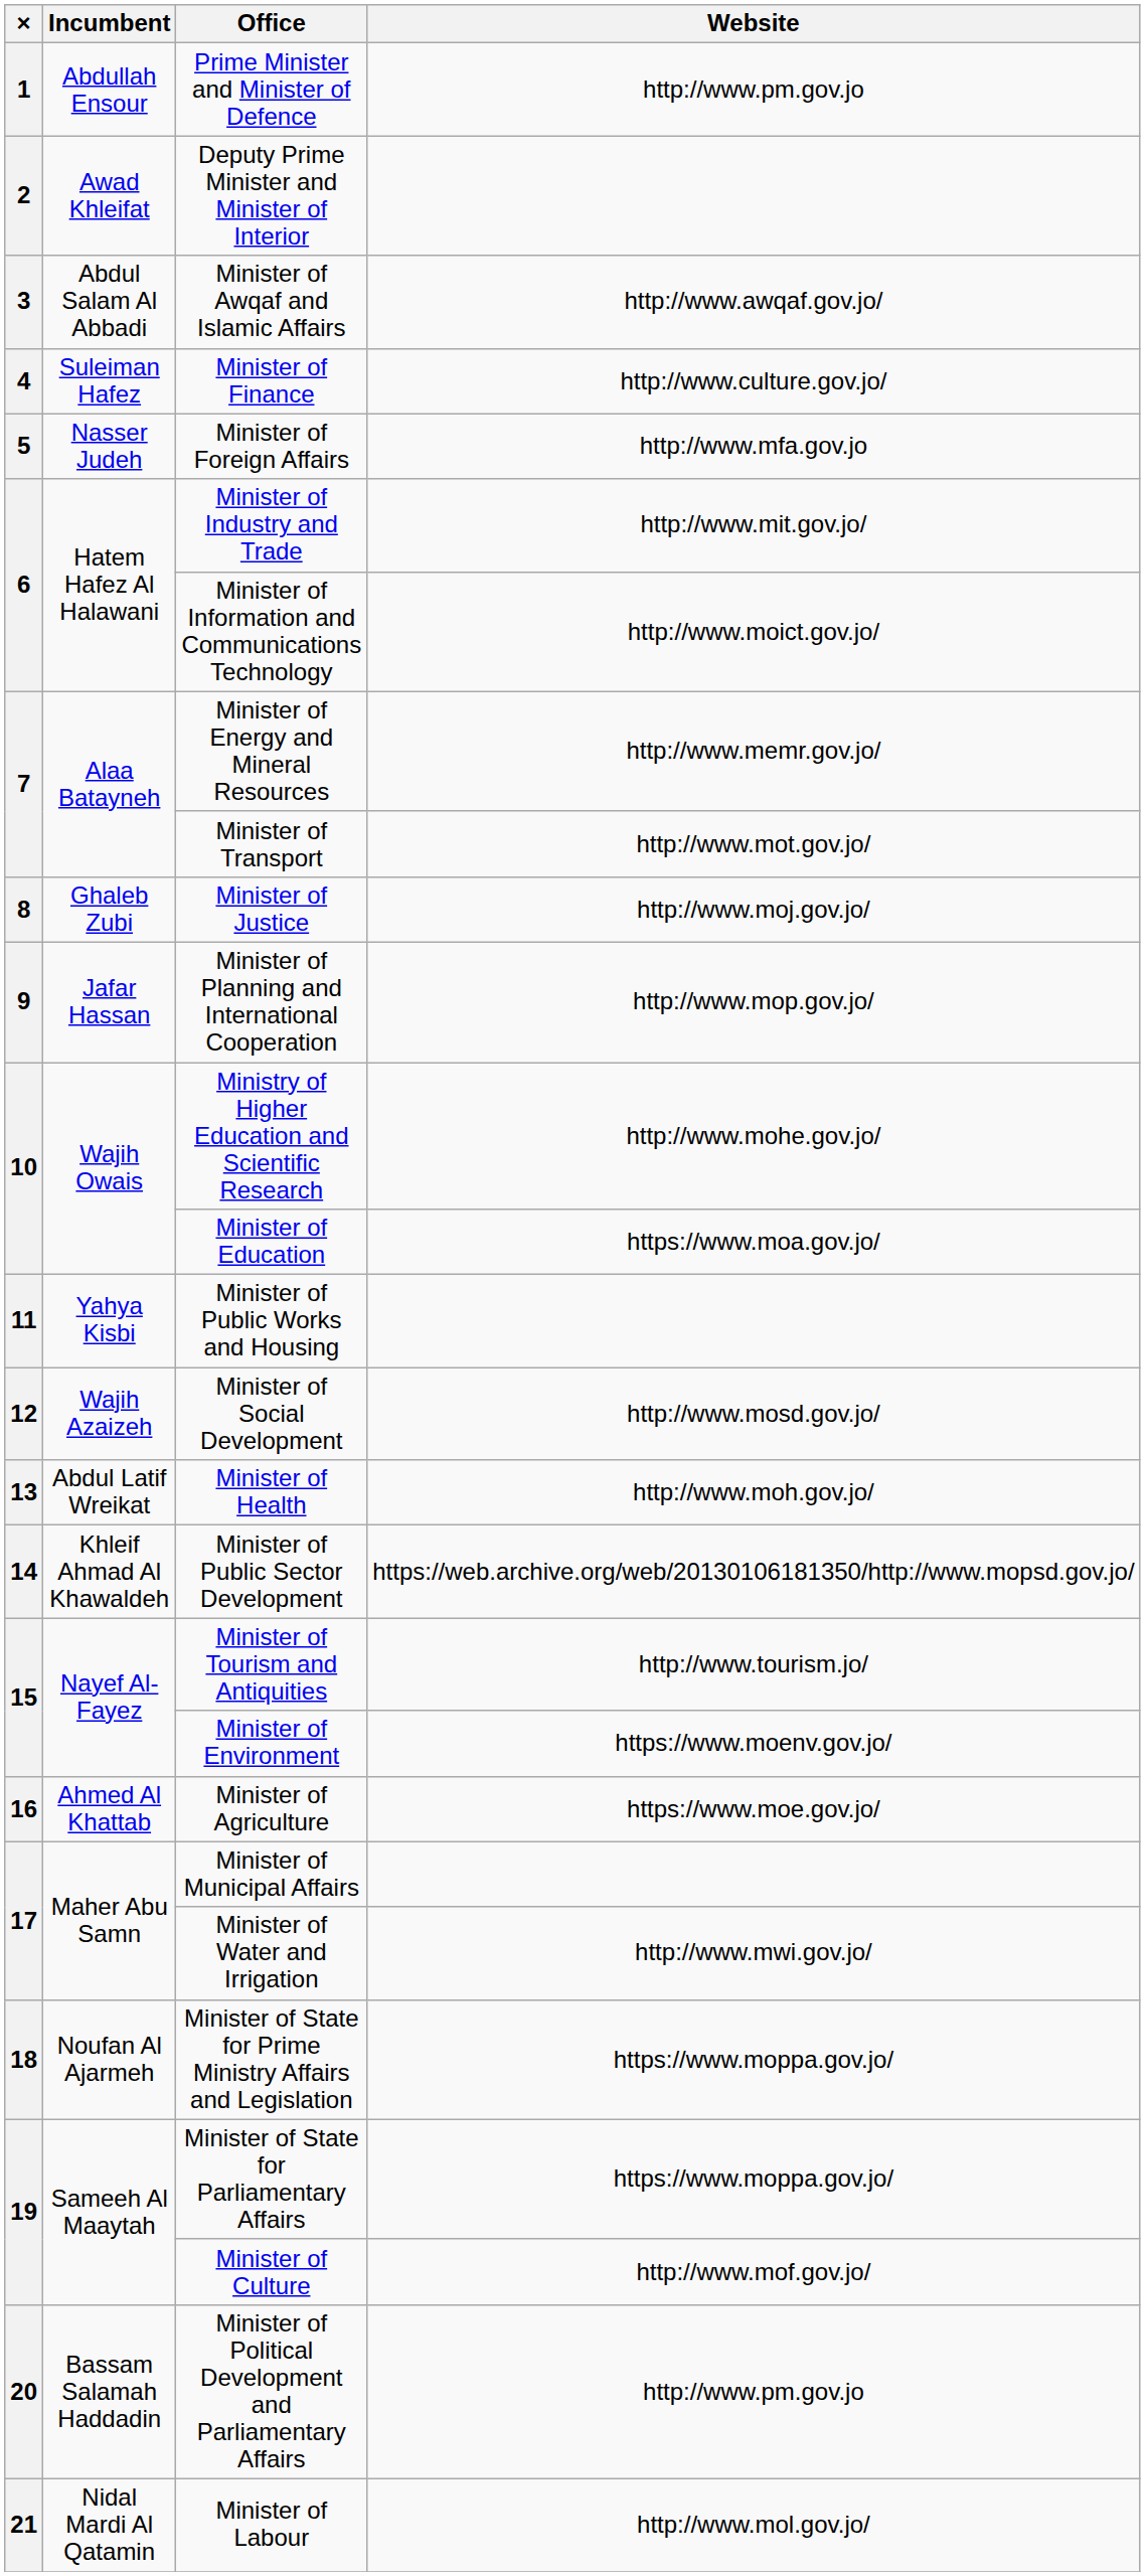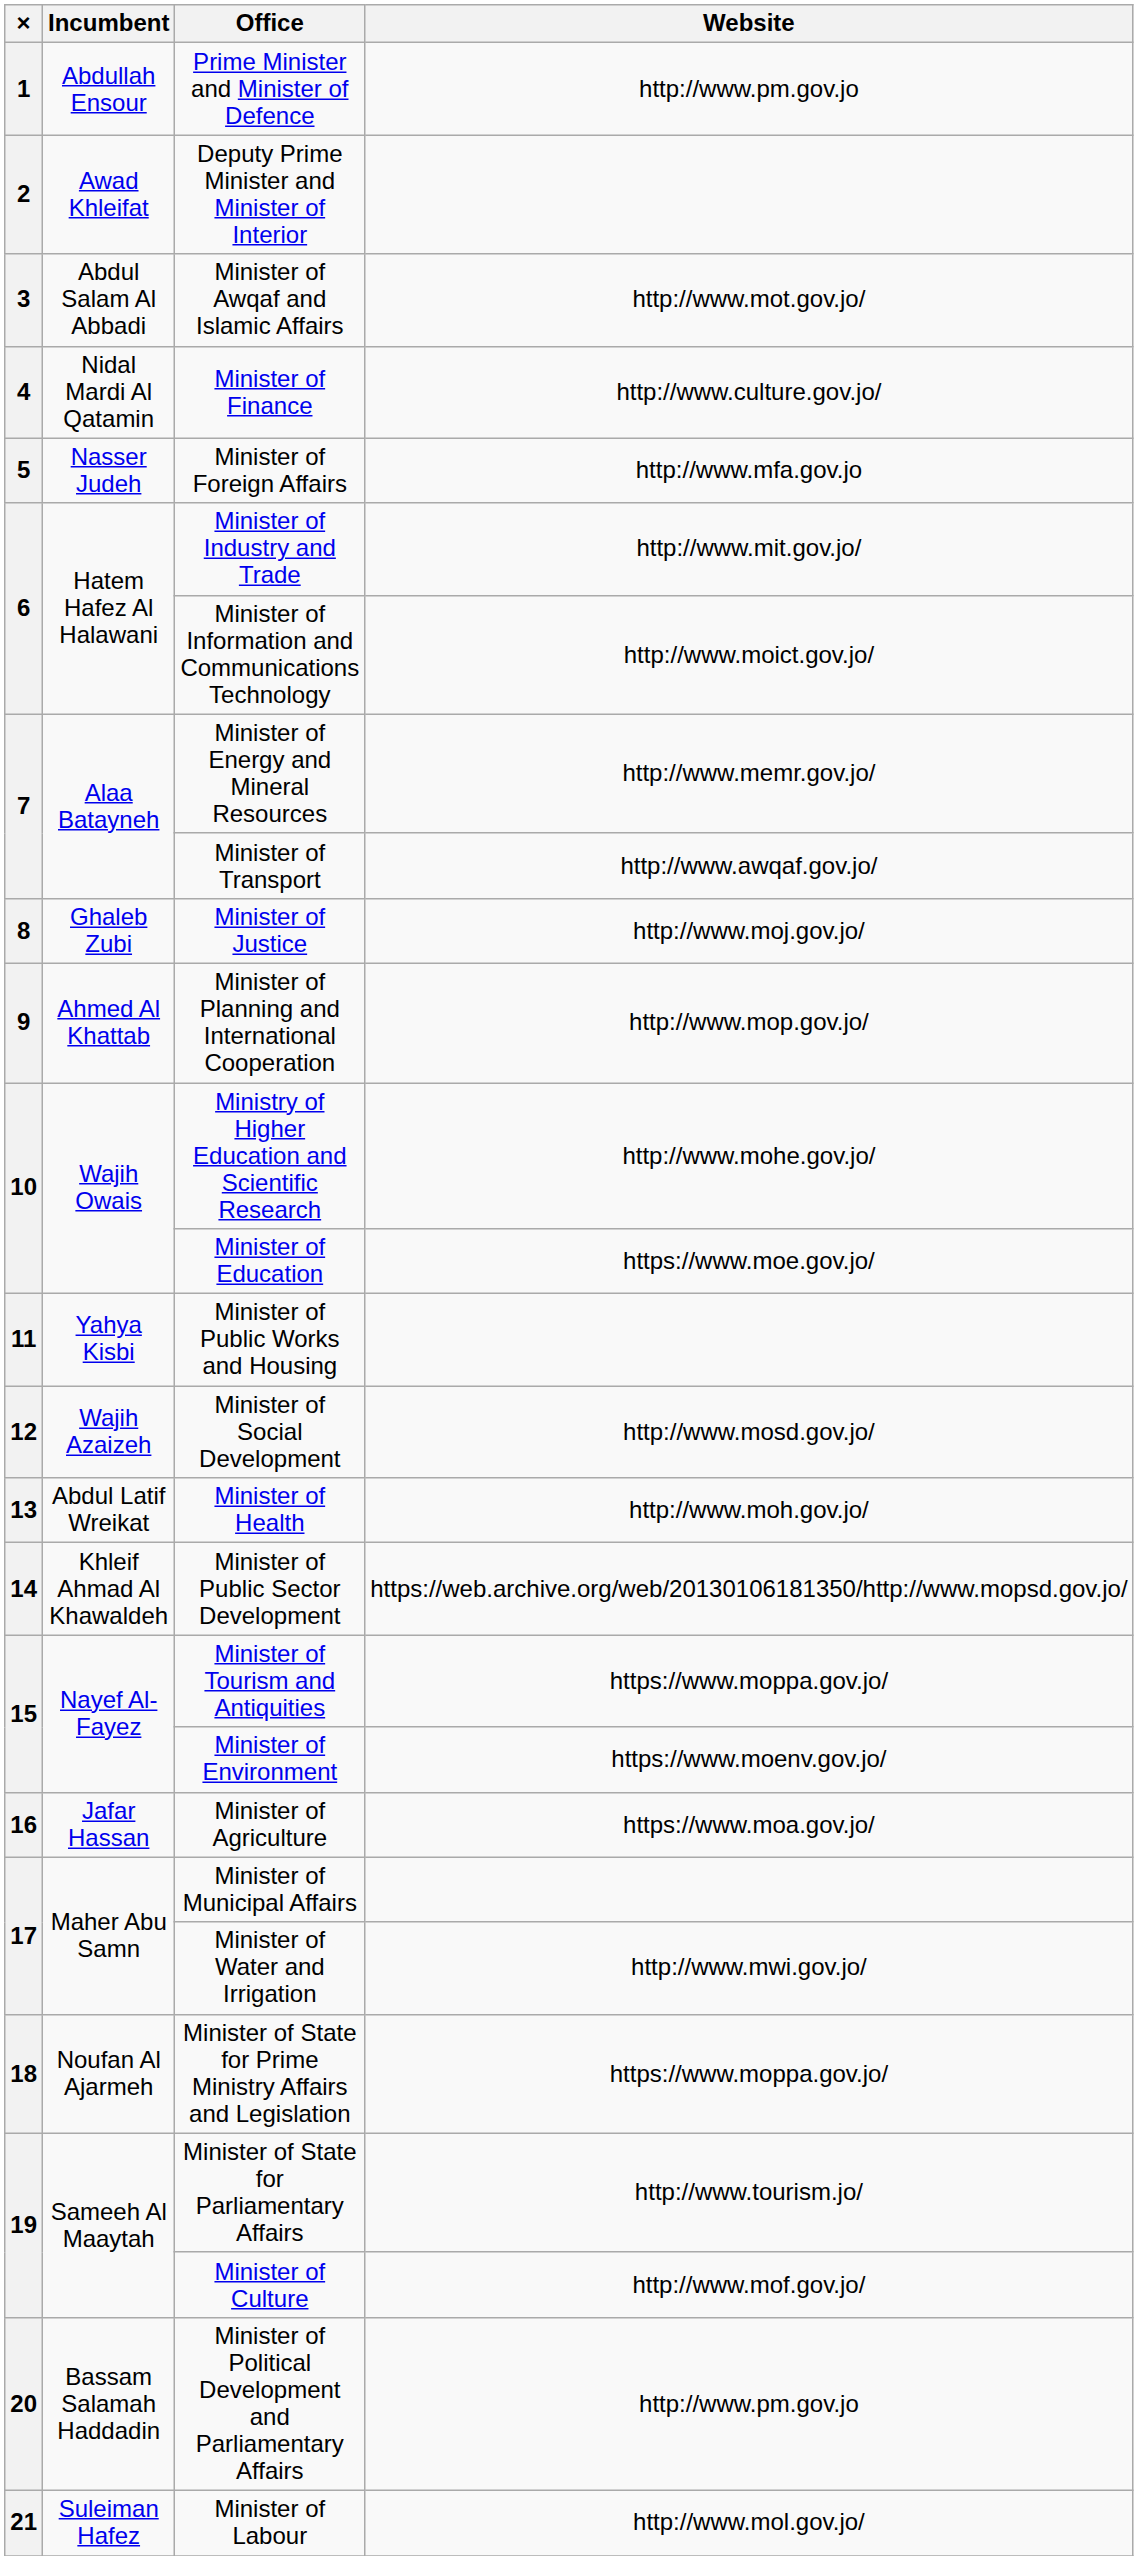Minister of Awqaf and Islamic Affairs | Website: http://www.awqaf.gov.jo/ -> http://www.mot.gov.jo/
Minister of Finance | Incumbent: Suleiman Hafez -> Nidal Mardi Al Qatamin
Minister of Transport | Website: http://www.mot.gov.jo/ -> http://www.awqaf.gov.jo/
Minister of Planning and International Cooperation | Incumbent: Jafar Hassan -> Ahmed Al Khattab
Minister of Education | Website: https://www.moa.gov.jo/ -> https://www.moe.gov.jo/
Minister of Tourism and Antiquities | Website: http://www.tourism.jo/ -> https://www.moppa.gov.jo/
Minister of Agriculture | Incumbent: Ahmed Al Khattab -> Jafar Hassan
Minister of Agriculture | Website: https://www.moe.gov.jo/ -> https://www.moa.gov.jo/
Minister of State for Parliamentary Affairs | Website: https://www.moppa.gov.jo/ -> http://www.tourism.jo/
Minister of Labour | Incumbent: Nidal Mardi Al Qatamin -> Suleiman Hafez
